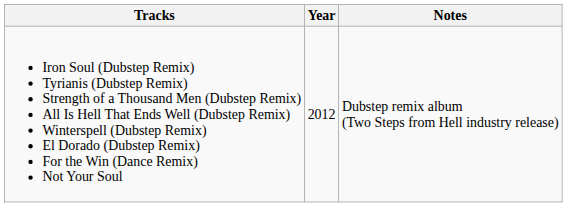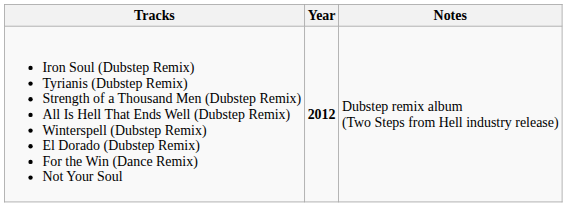row 2 | Year: normal -> bold
